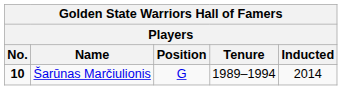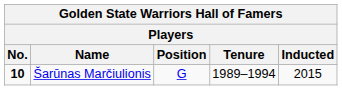Šarūnas Marčiulionis | Inducted: 2014 -> 2015
